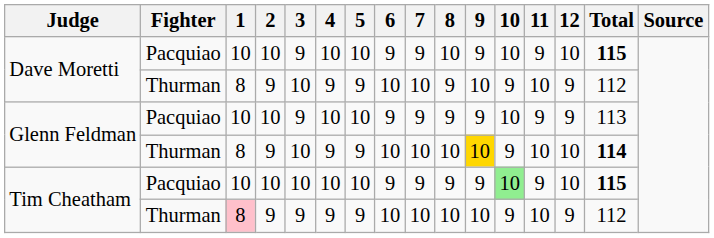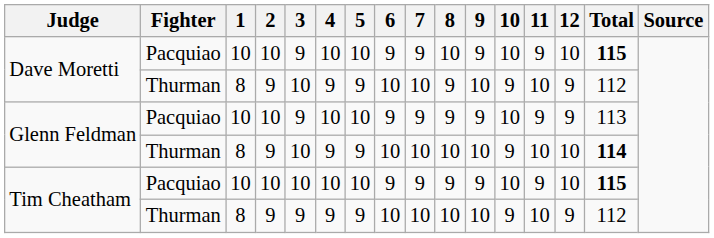Glenn Feldman / Thurman | 9: gold background -> no background
Tim Cheatham / Pacquiao | 10: lightgreen background -> no background
Tim Cheatham / Thurman | 1: pink background -> no background
